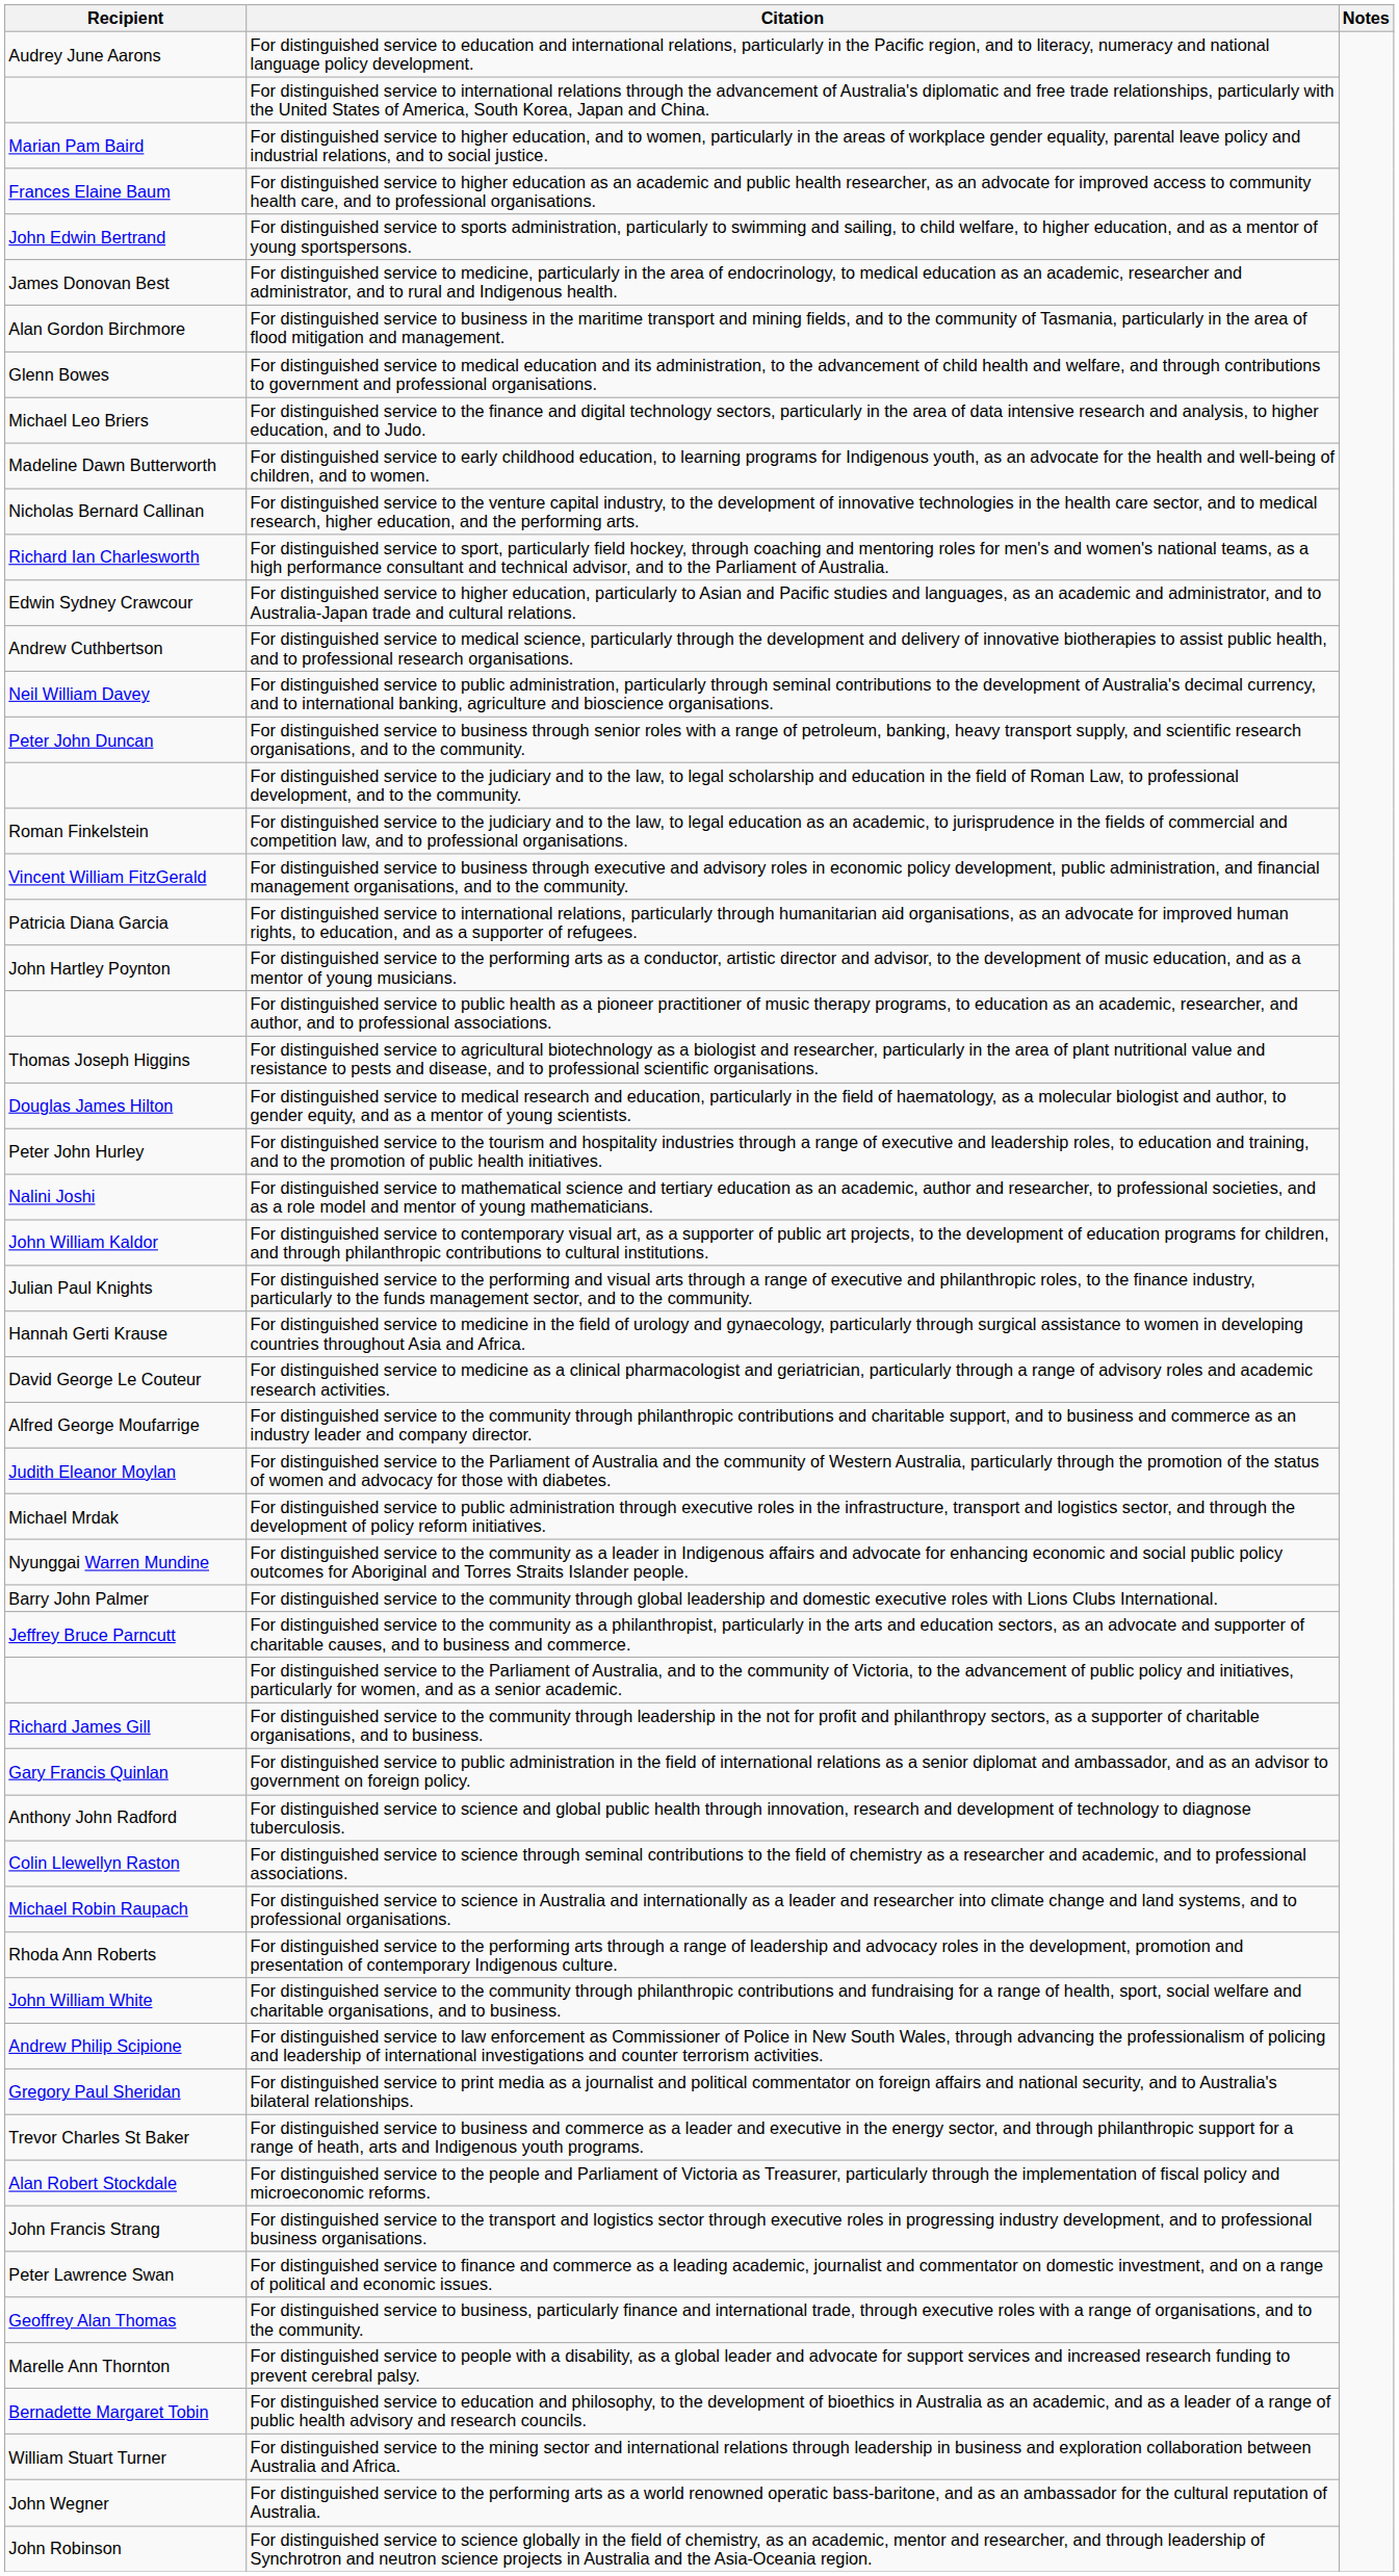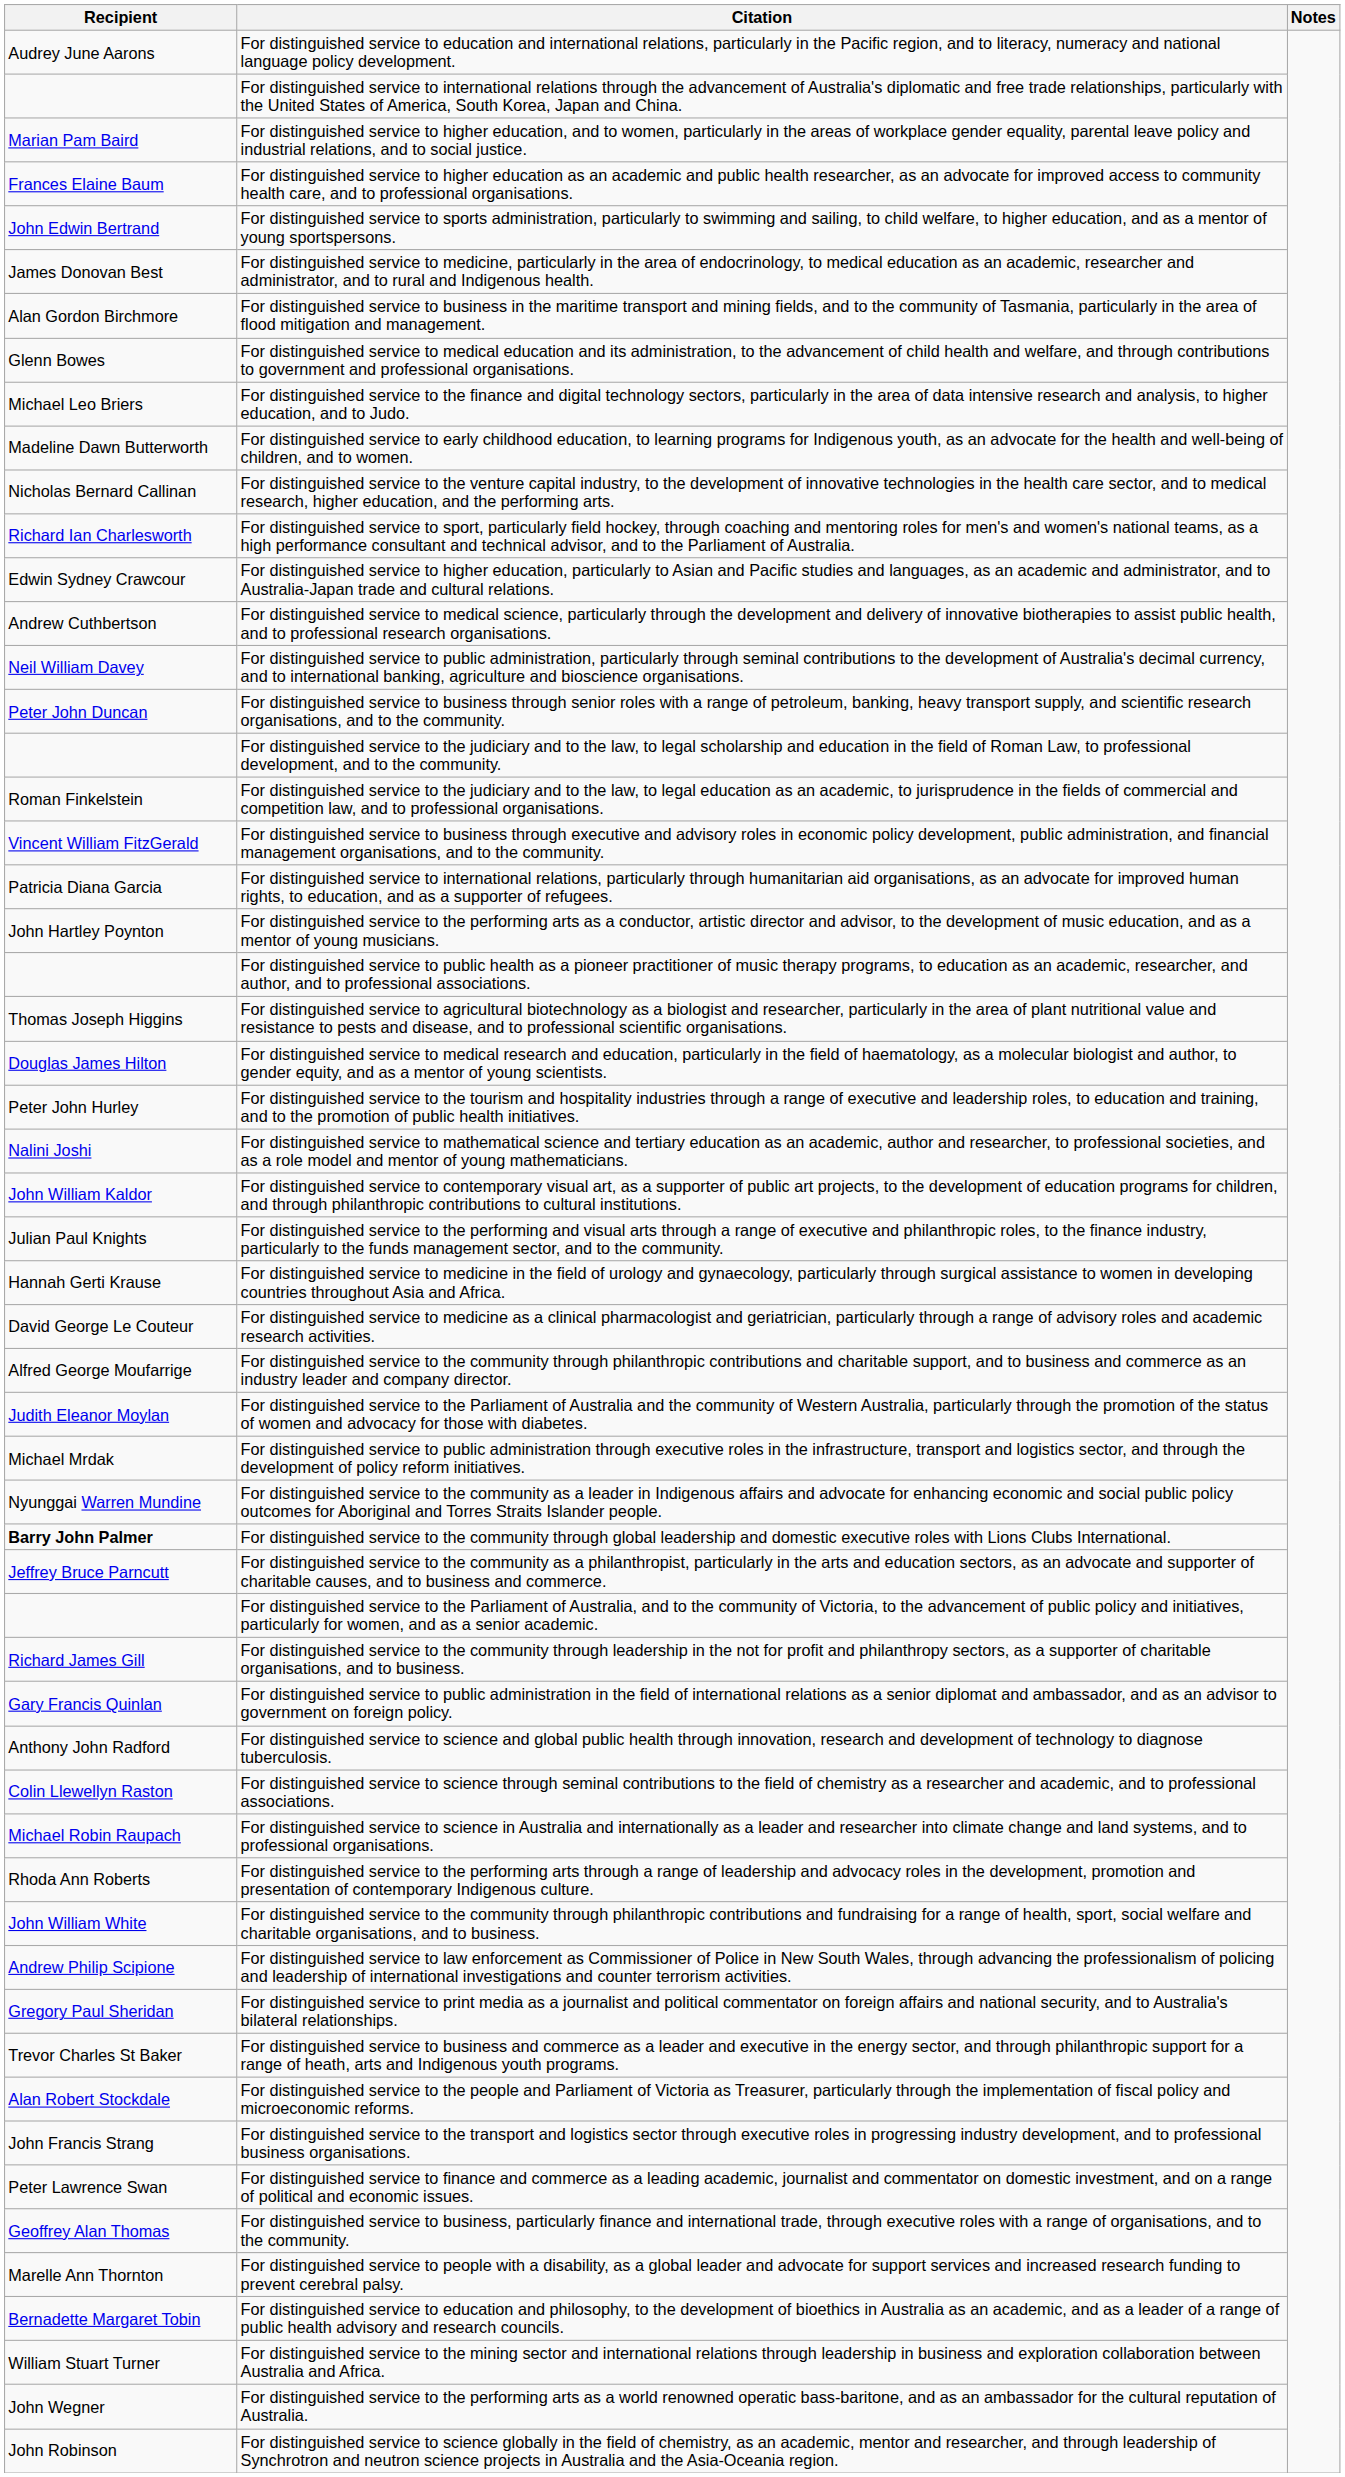row 36 | Recipient: normal -> bold
